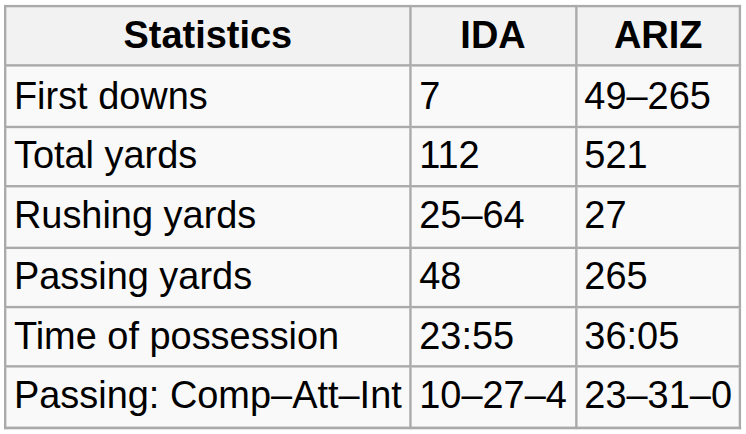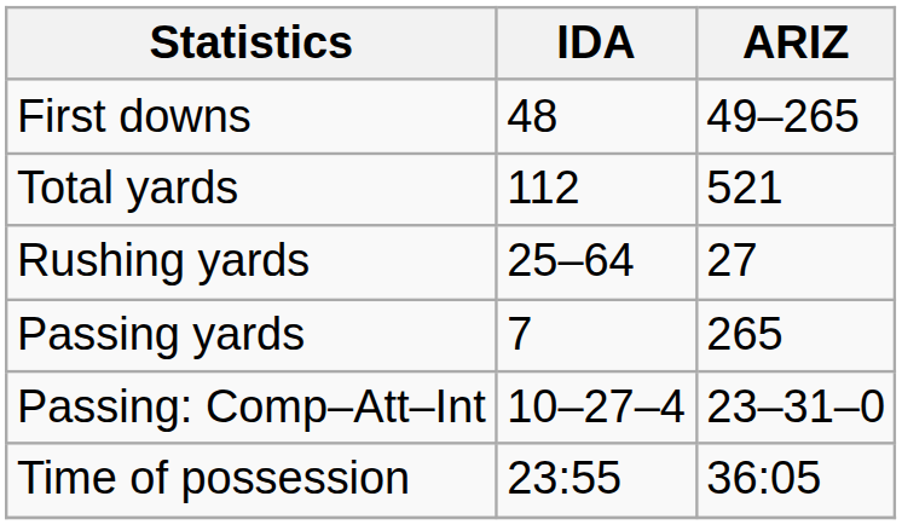First downs | IDA: 7 -> 48
Passing yards | IDA: 48 -> 7
rows swapped: Passing: Comp–Att–Int <-> Time of possession
